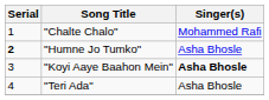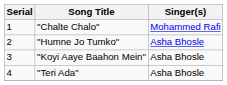"Humne Jo Tumko" | Serial: bold -> normal
"Koyi Aaye Baahon Mein" | Singer(s): bold -> normal
